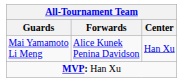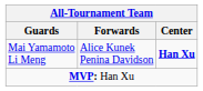Mai Yamamoto Li Meng | Center: normal -> bold
